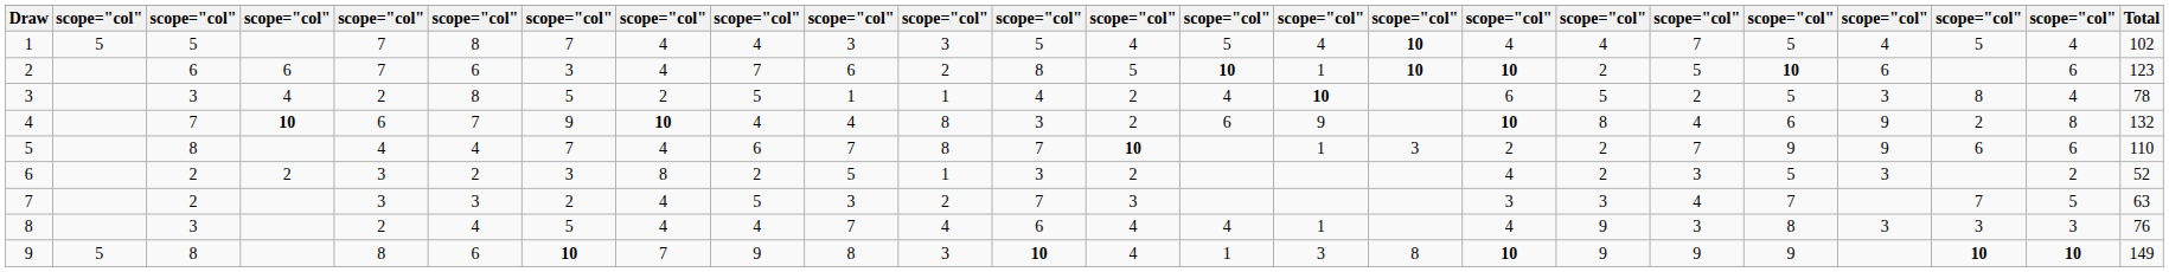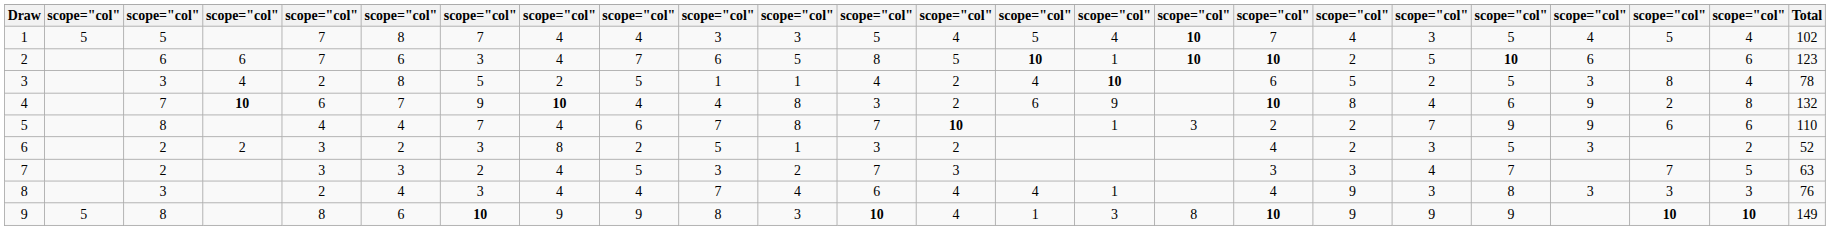row 2 | column 17: 4 -> 7
row 2 | column 19: 7 -> 3
row 3 | column 11: 2 -> 5
row 9 | column 7: 5 -> 3
row 10 | column 8: 7 -> 9
